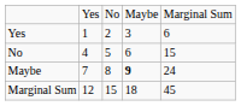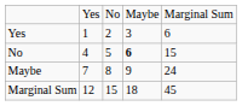row 3 | column 4: normal -> bold
row 4 | column 4: bold -> normal
